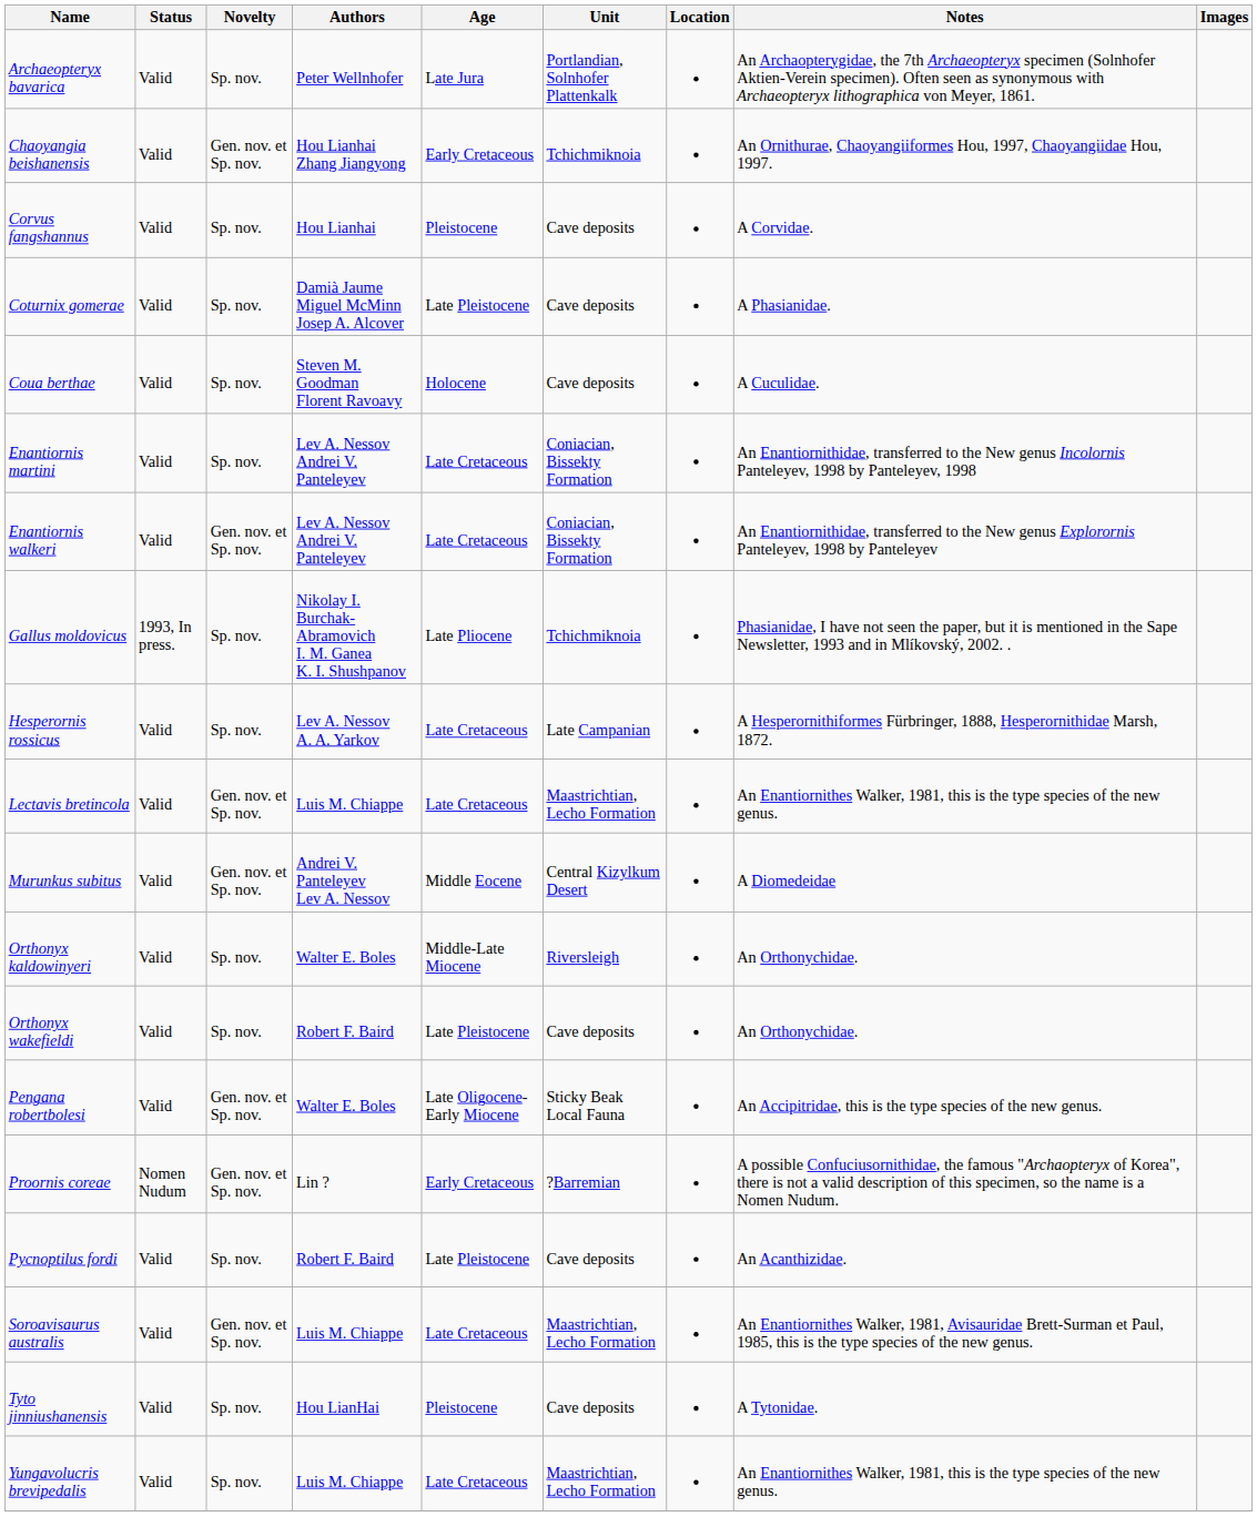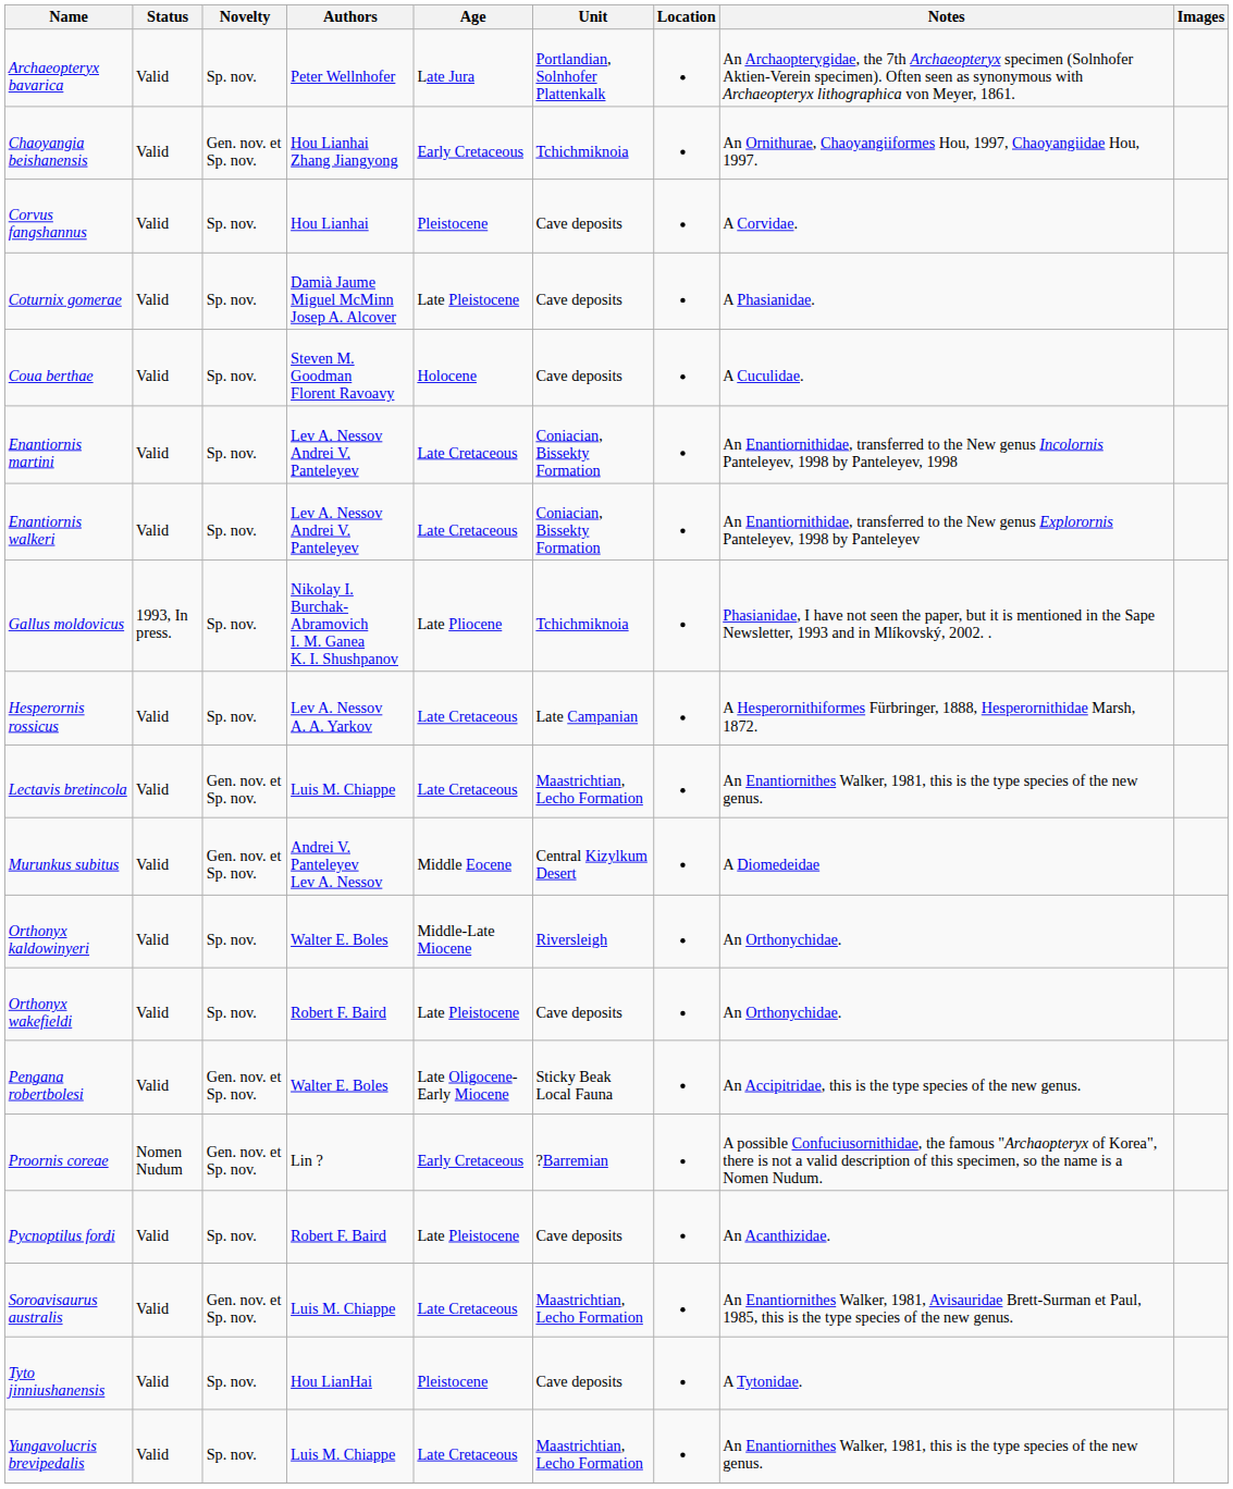Enantiornis walkeri | Novelty: Gen. nov. et Sp. nov. -> Sp. nov.
